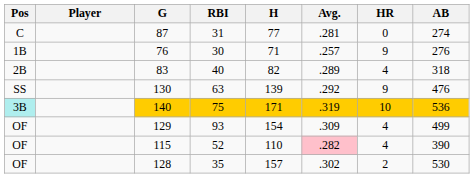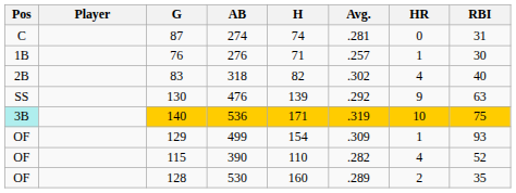columns swapped: AB <-> RBI
87 | H: 77 -> 74
76 | HR: 9 -> 1
83 | Avg.: .289 -> .302
129 | HR: 4 -> 1
115 | Avg.: pink background -> no background
128 | H: 157 -> 160
128 | Avg.: .302 -> .289
